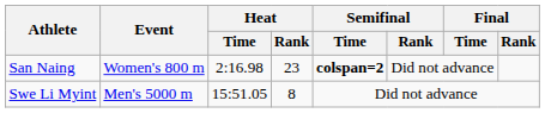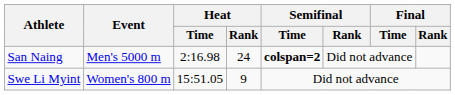San Naing | Event: Women's 800 m -> Men's 5000 m
San Naing | Heat / Rank: 23 -> 24
Swe Li Myint | Event: Men's 5000 m -> Women's 800 m
Swe Li Myint | Heat / Rank: 8 -> 9
